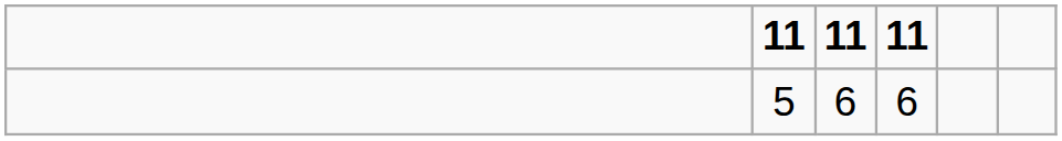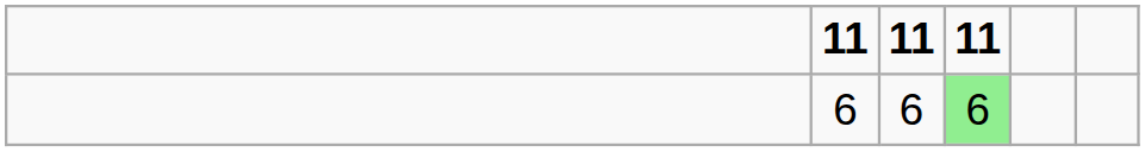row 2 | column 2: 5 -> 6
row 2 | column 4: no background -> lightgreen background
